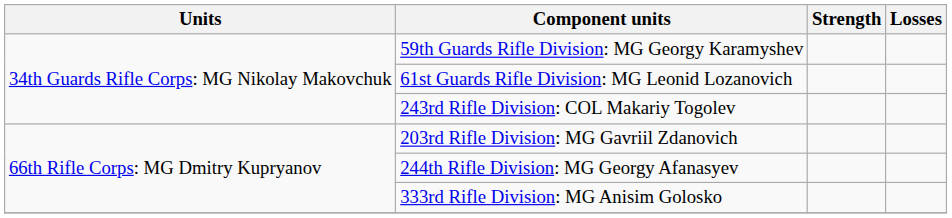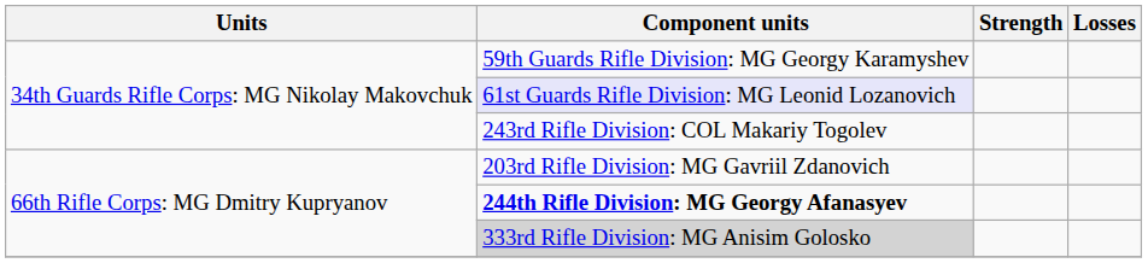61st Guards Rifle Division: MG Leonid Lozanovich | Component units: no background -> lavender background
244th Rifle Division: MG Georgy Afanasyev | Component units: normal -> bold
333rd Rifle Division: MG Anisim Golosko | Component units: no background -> lightgrey background
